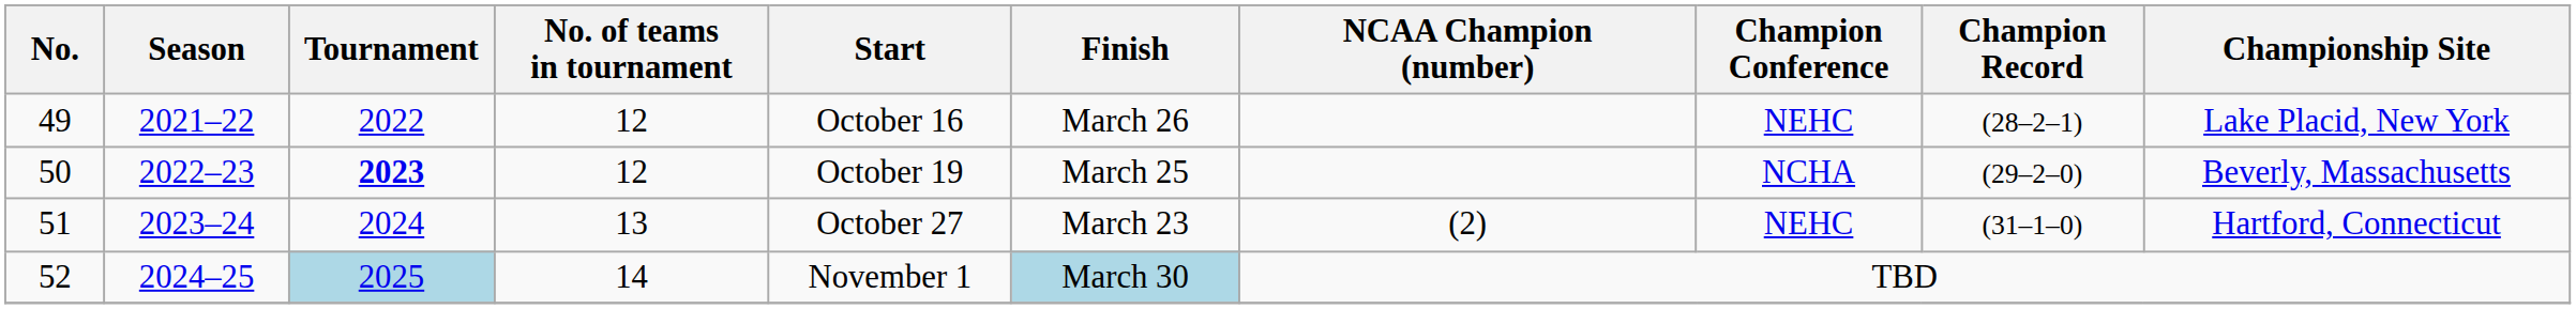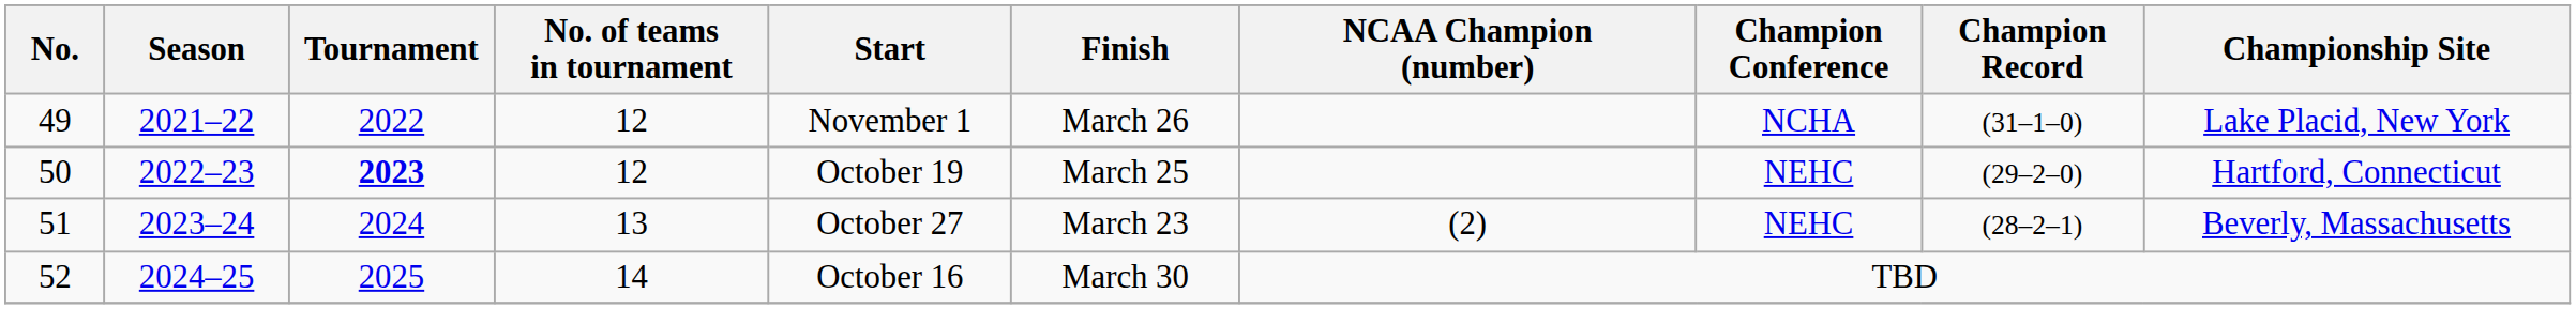49 | Start: October 16 -> November 1
49 | Champion Conference: NEHC -> NCHA
49 | Champion Record: (28–2–1) -> (31–1–0)
50 | Champion Conference: NCHA -> NEHC
50 | Championship Site: Beverly, Massachusetts -> Hartford, Connecticut
51 | Champion Record: (31–1–0) -> (28–2–1)
51 | Championship Site: Hartford, Connecticut -> Beverly, Massachusetts
52 | Tournament: lightblue background -> no background
52 | Start: November 1 -> October 16
52 | Finish: lightblue background -> no background
